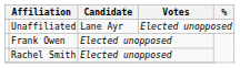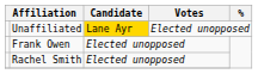Unaffiliated | Candidate: no background -> gold background
